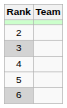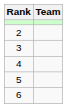3 | Rank: lightgrey background -> no background
6 | Rank: lightgrey background -> no background
